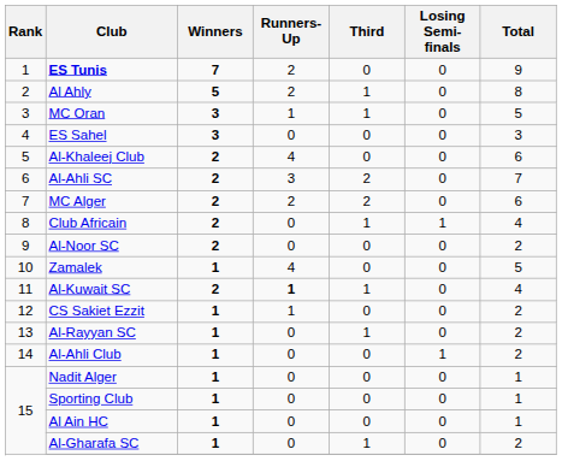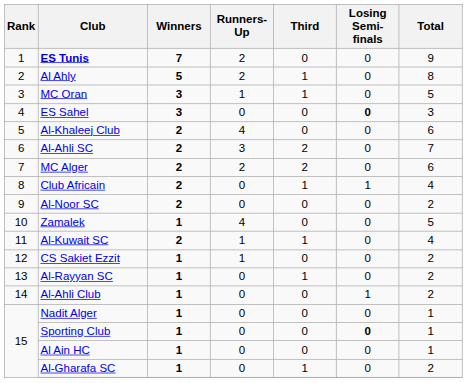ES Sahel | Losing Semi-finals: normal -> bold
Al-Kuwait SC | Runners-Up: bold -> normal
Sporting Club | Losing Semi-finals: normal -> bold
